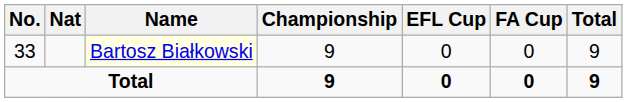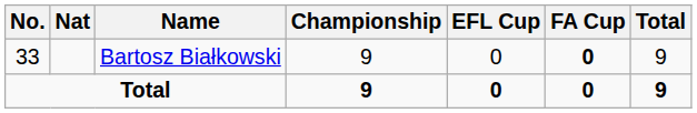33 | Name: lightyellow background -> no background
33 | FA Cup: normal -> bold
